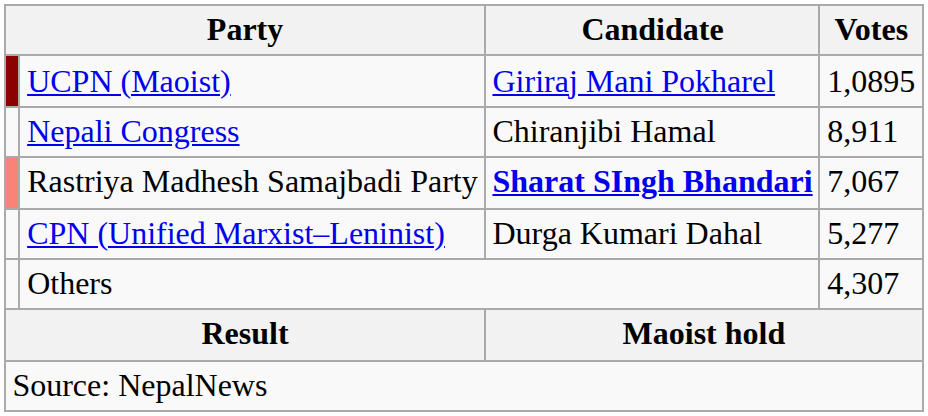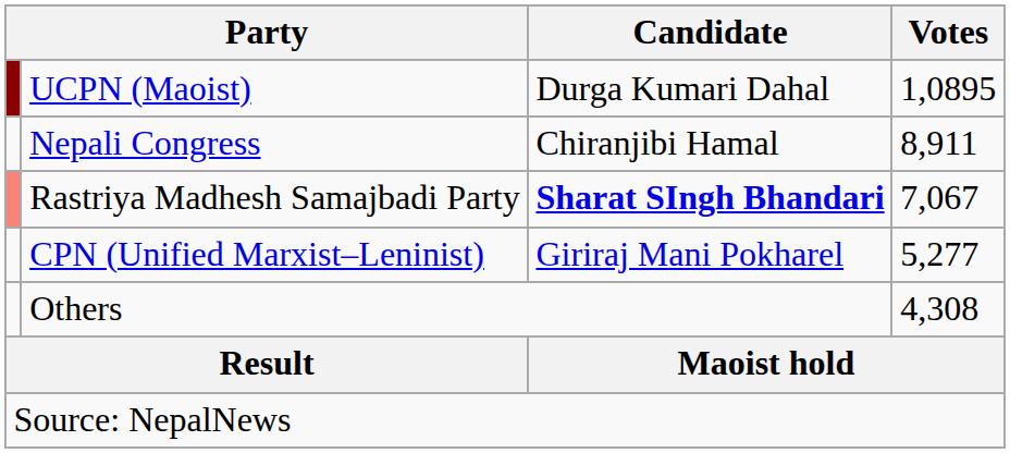UCPN (Maoist) | Candidate: Giriraj Mani Pokharel -> Durga Kumari Dahal
CPN (Unified Marxist–Leninist) | Candidate: Durga Kumari Dahal -> Giriraj Mani Pokharel
Others | Votes: 4,307 -> 4,308
